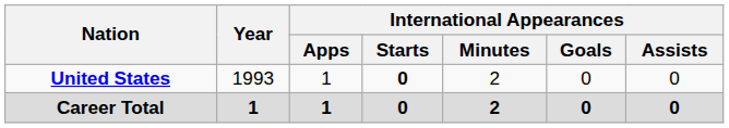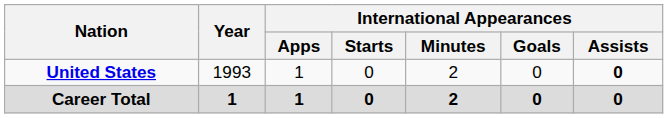United States | International Appearances / Starts: bold -> normal
United States | International Appearances / Assists: normal -> bold
